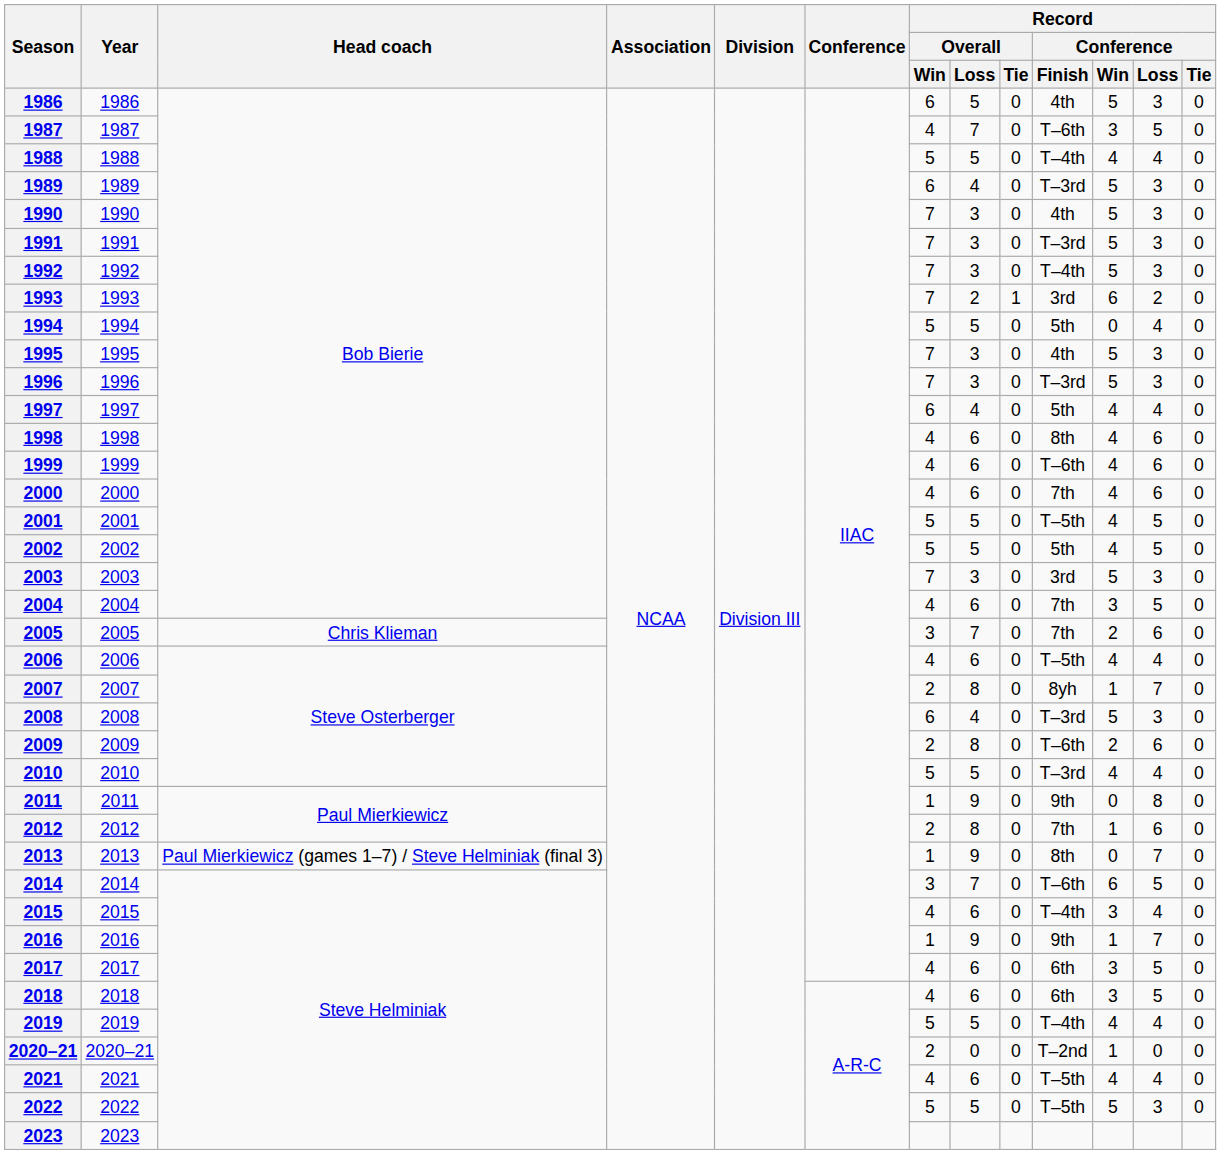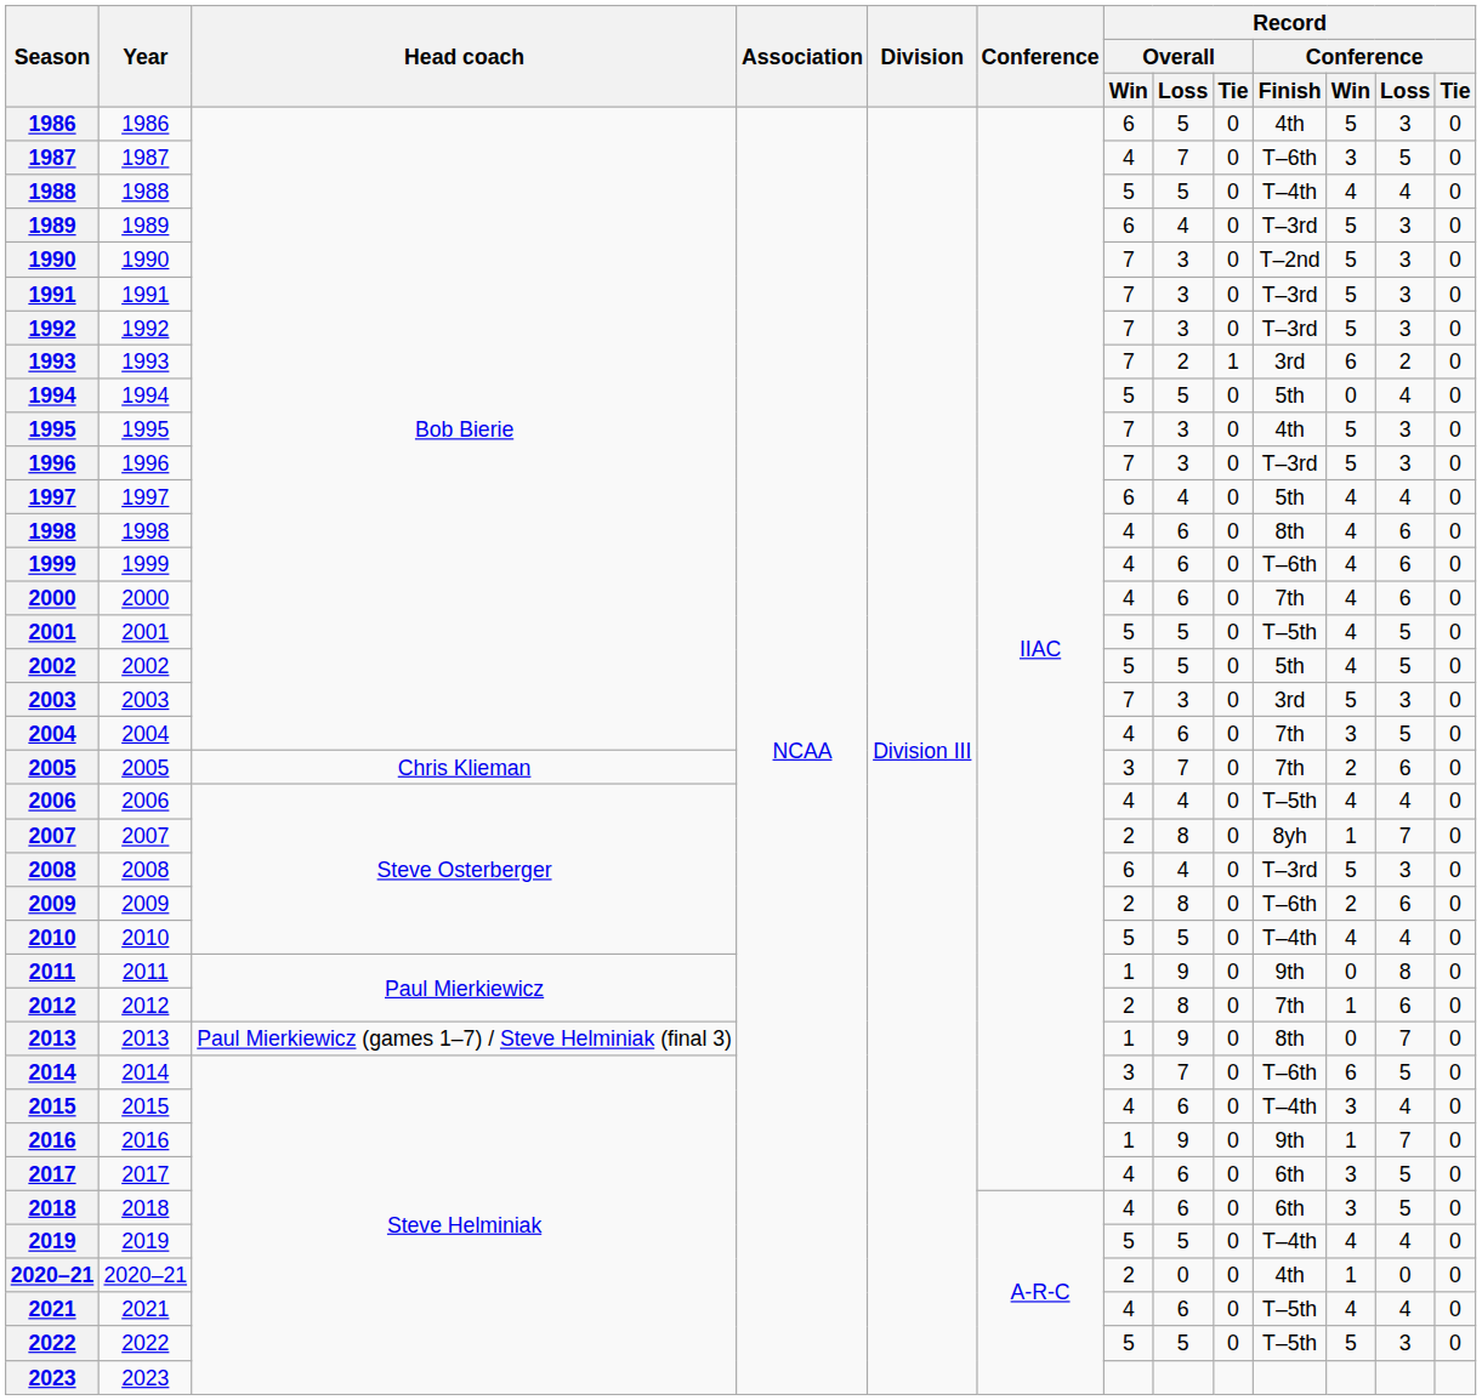row 8 | Record / Conference / Finish: 4th -> T–2nd
row 10 | Record / Conference / Finish: T–4th -> T–3rd
row 24 | Record / Overall / Loss: 6 -> 4
row 28 | Record / Conference / Finish: T–3rd -> T–4th
row 38 | Record / Conference / Finish: T–2nd -> 4th
